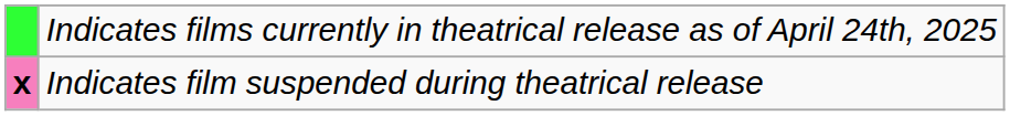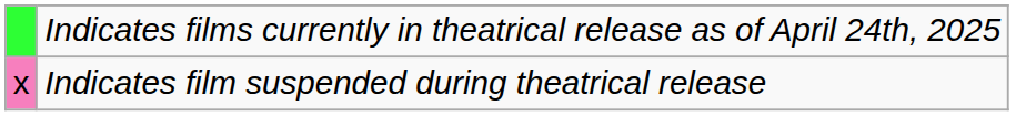Indicates film suspended during theatrical release | column 1: bold -> normal
